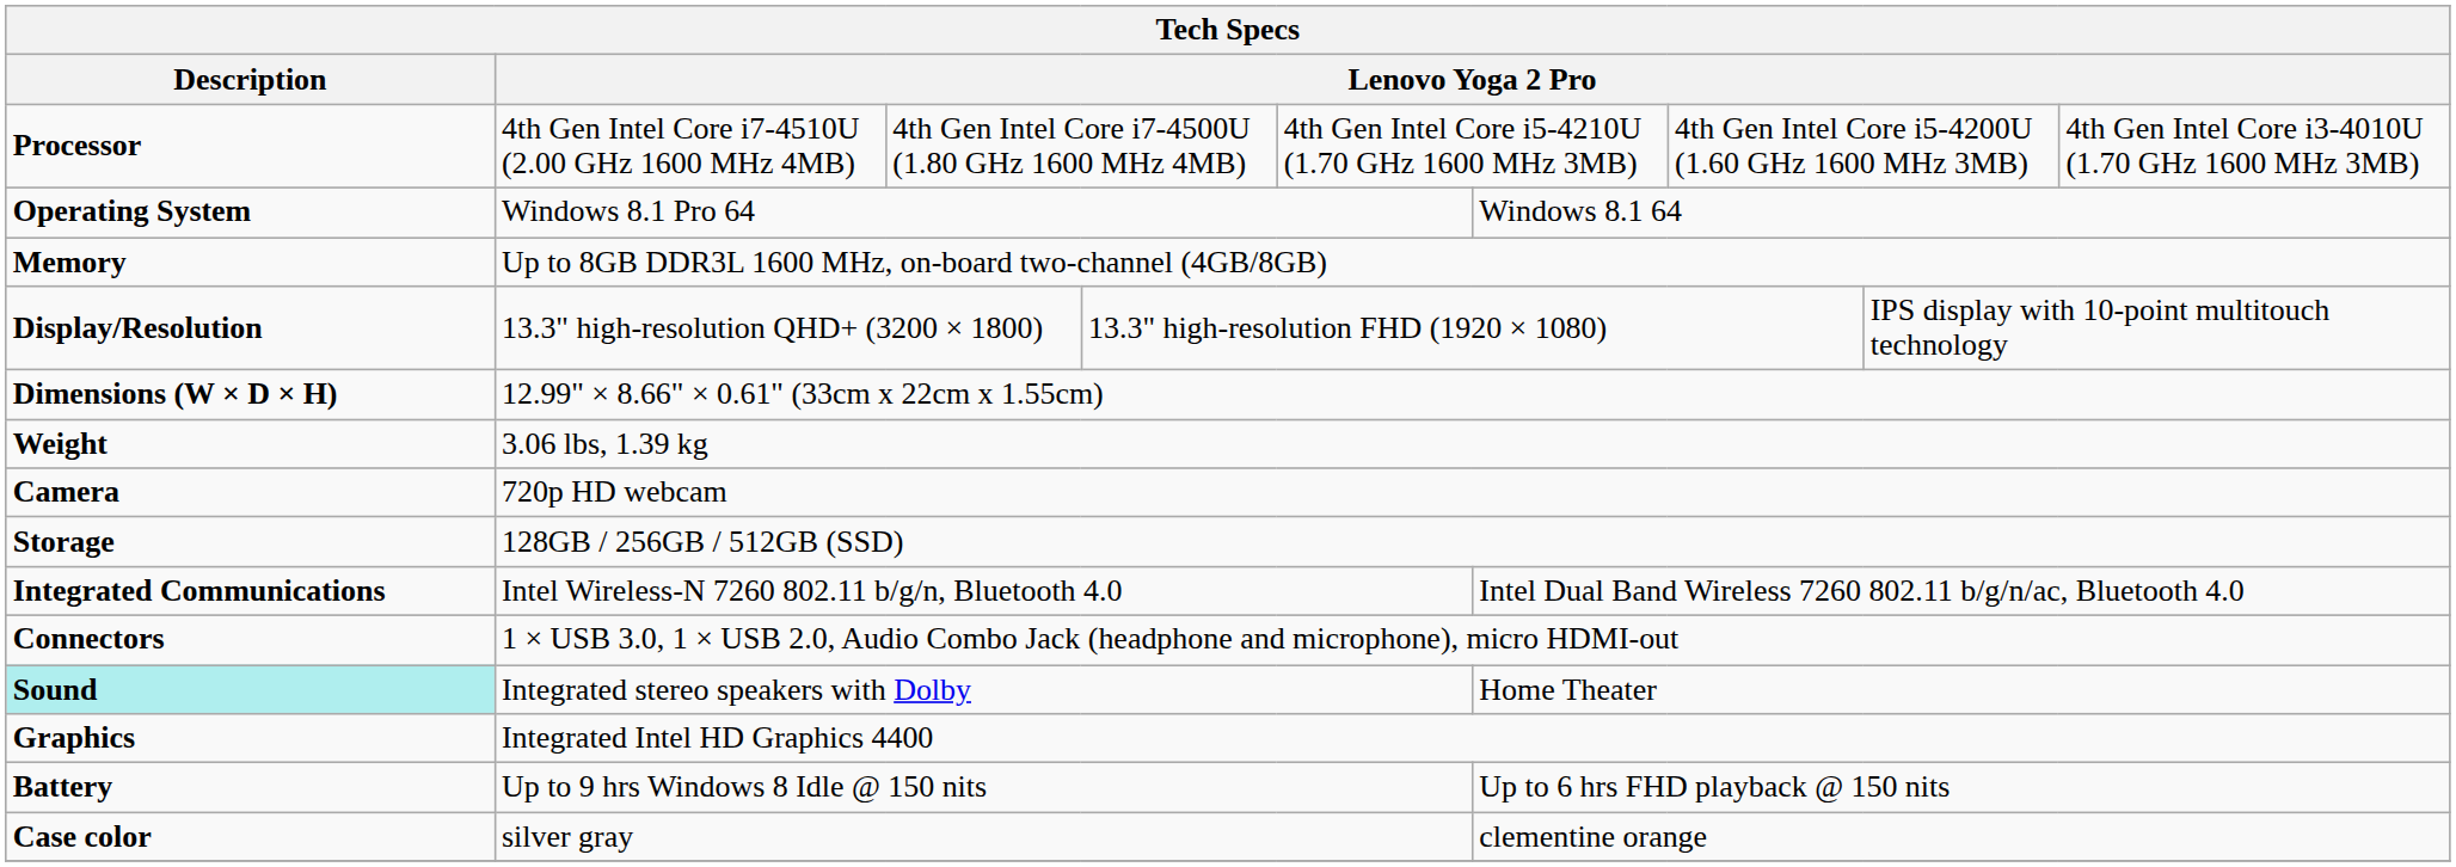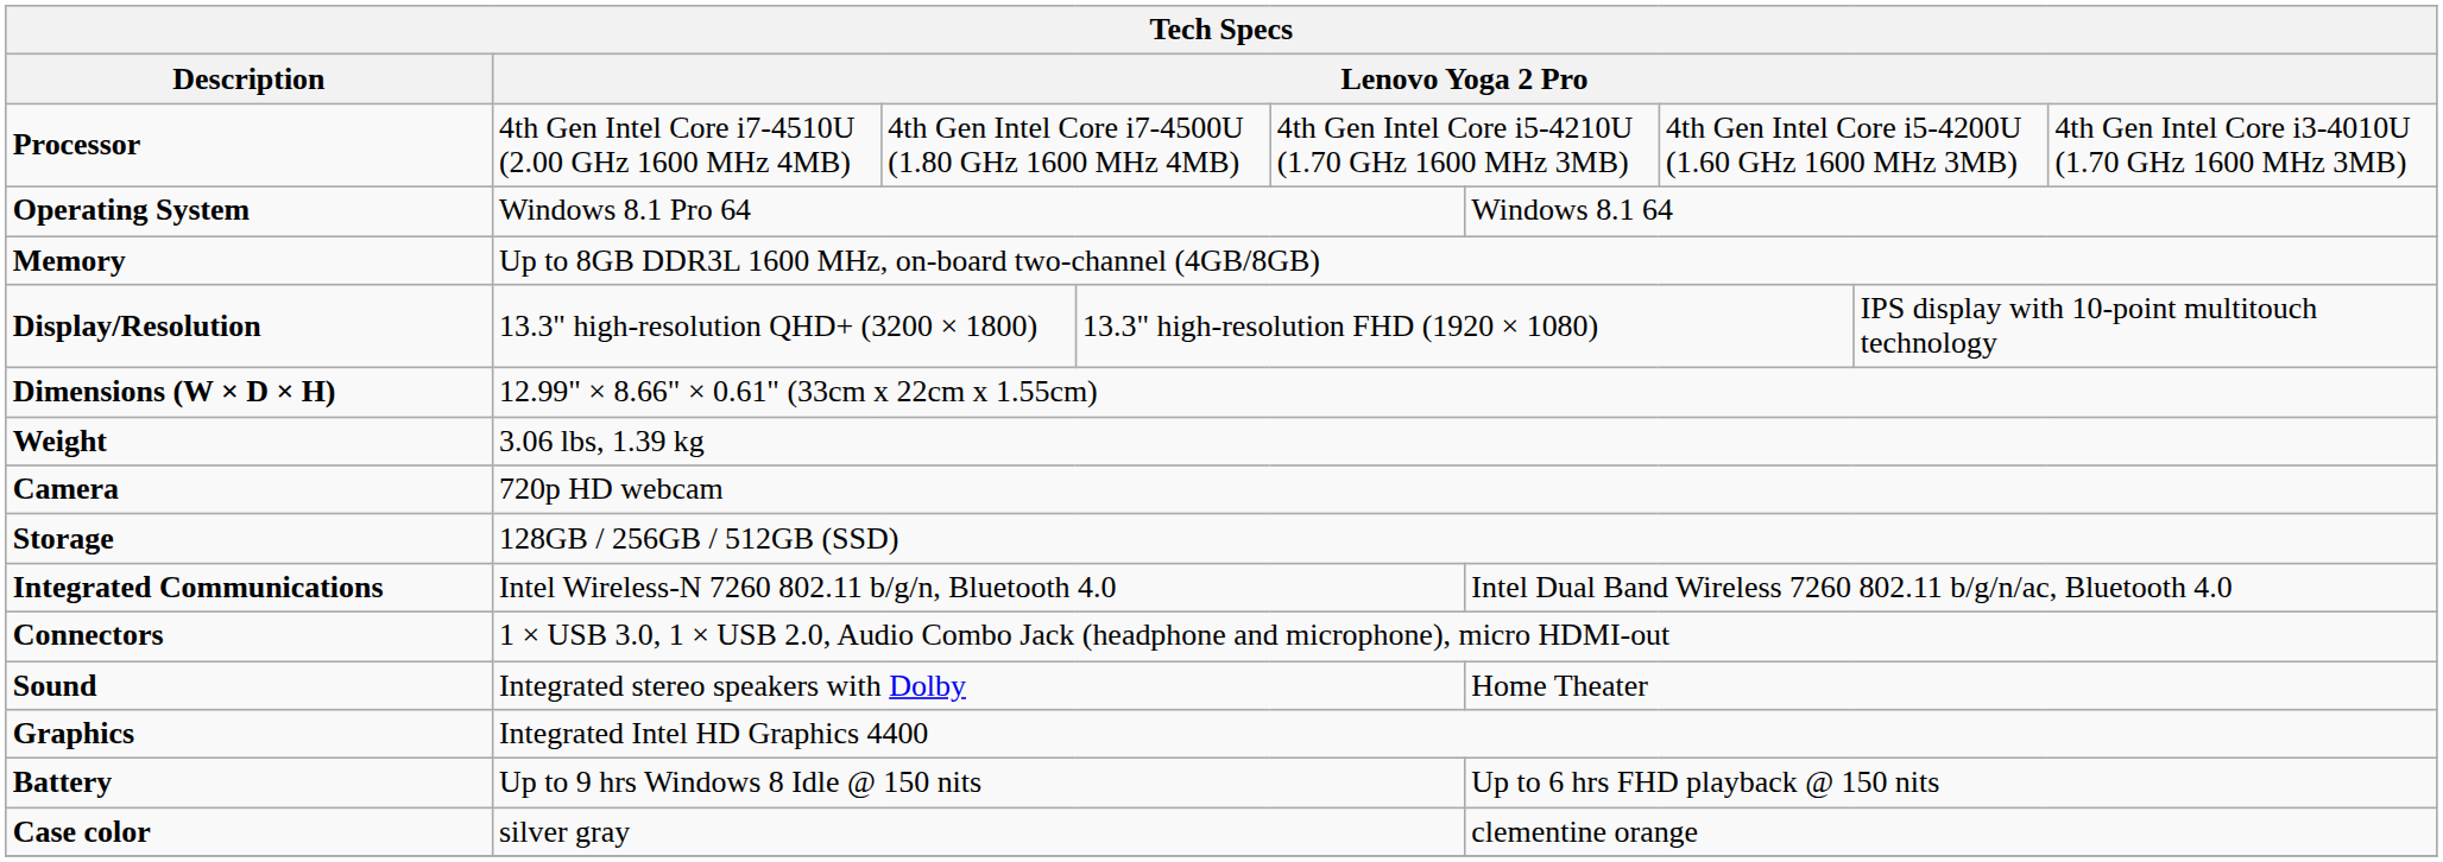Sound | Tech Specs / Description: paleturquoise background -> no background
